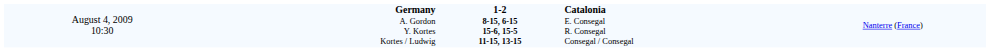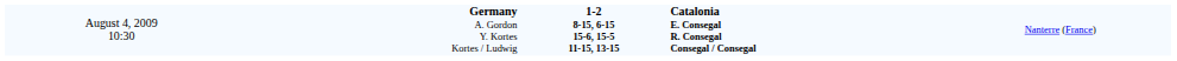A. Gordon Y. Kortes Kortes / Ludwig | column 4: normal -> bold
